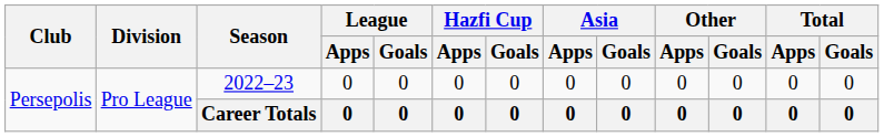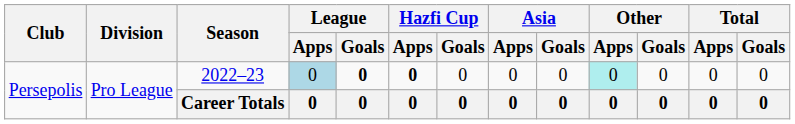row 3 | League / Apps: no background -> lightblue background
row 3 | League / Goals: normal -> bold
row 3 | Hazfi Cup / Apps: normal -> bold
row 3 | Other / Apps: no background -> paleturquoise background
